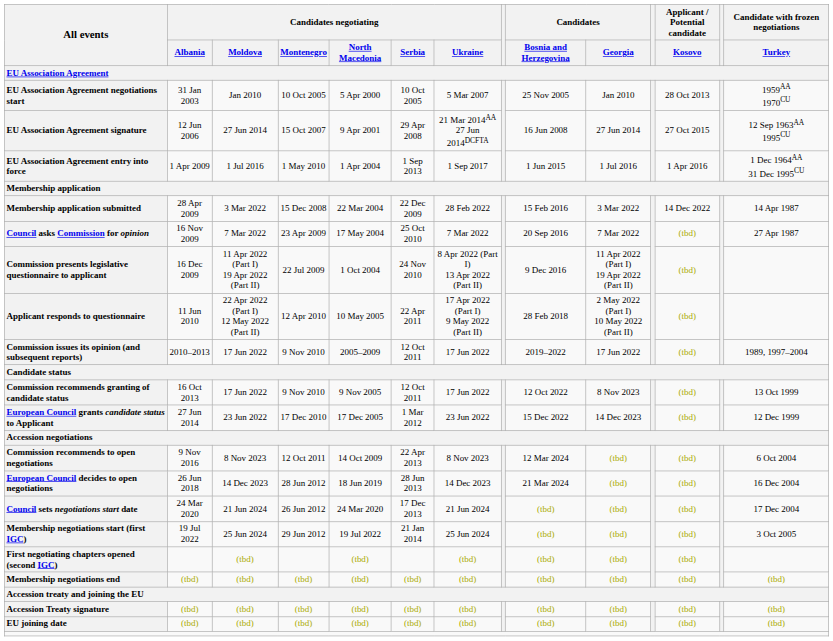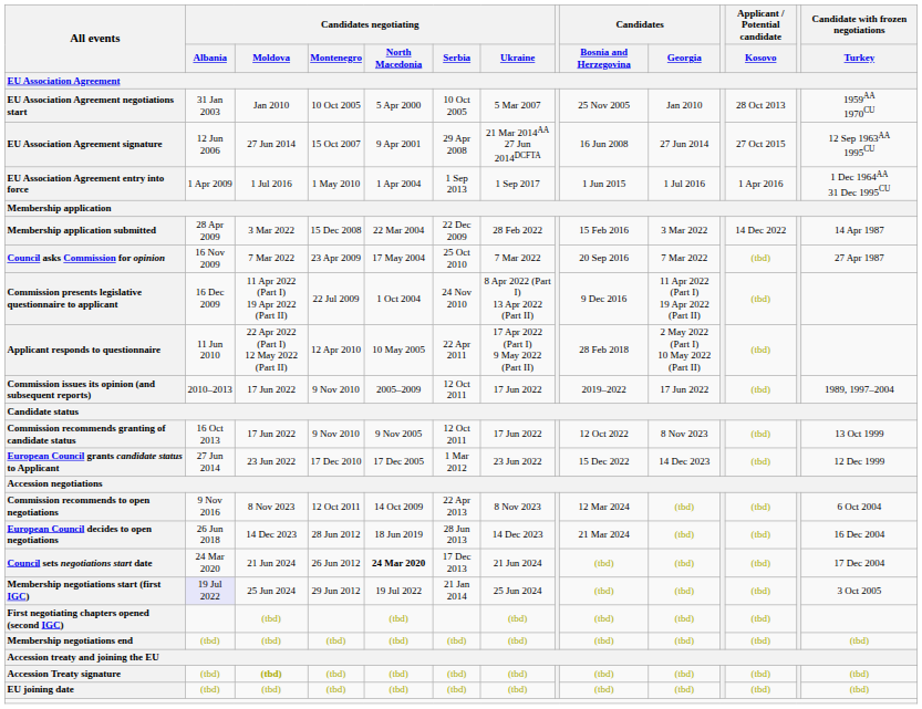Council sets negotiations start date | Candidates negotiating / North Macedonia: normal -> bold
Membership negotiations start (first IGC) | Candidates negotiating / Albania: no background -> lavender background
Accession Treaty signature | Candidates negotiating / Moldova: normal -> bold
